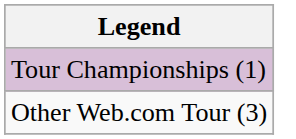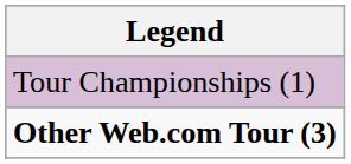row 3 | column 1: normal -> bold
